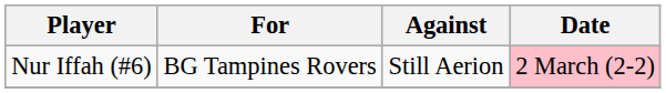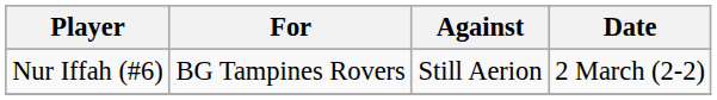Nur Iffah (#6) | Date: pink background -> no background
